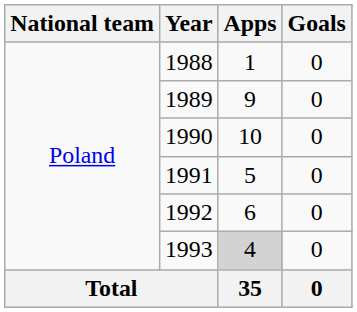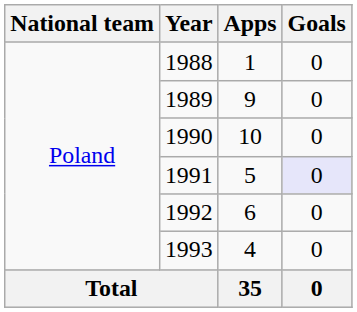1991 | Goals: no background -> lavender background
1993 | Apps: lightgrey background -> no background
